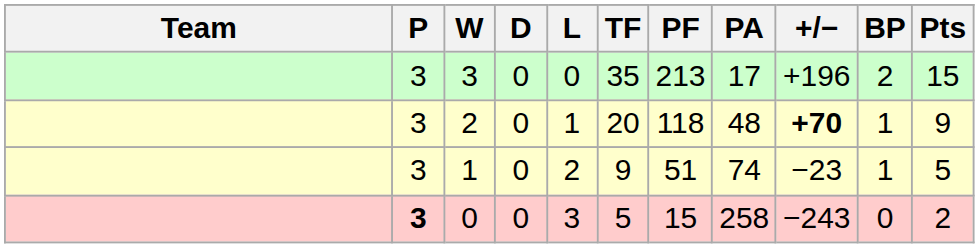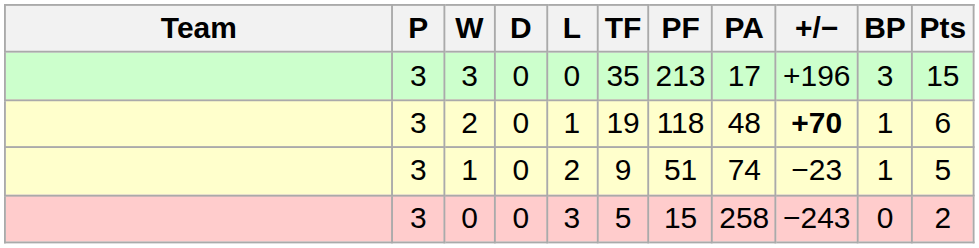row 2 | BP: 2 -> 3
row 3 | TF: 20 -> 19
row 3 | Pts: 9 -> 6
row 5 | P: bold -> normal
